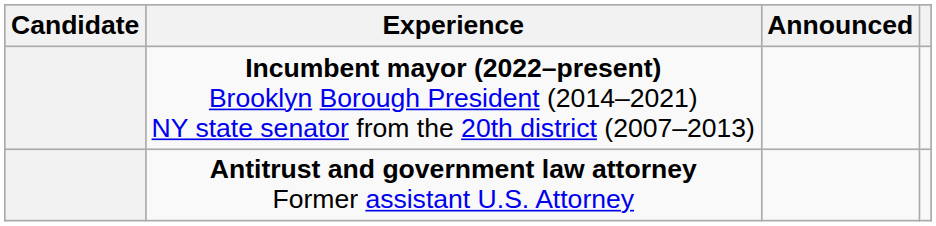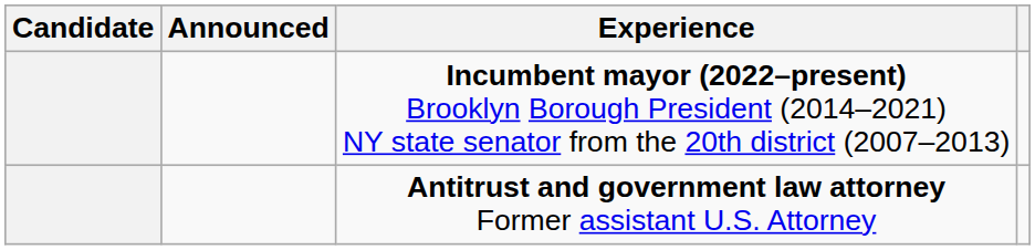columns swapped: Experience <-> Announced
